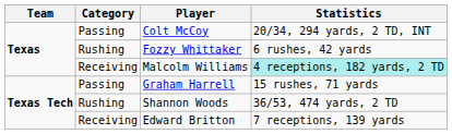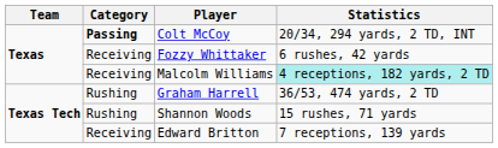Colt McCoy | Category: normal -> bold
Fozzy Whittaker | Category: Rushing -> Receiving
Graham Harrell | Category: Passing -> Rushing
Graham Harrell | Statistics: 15 rushes, 71 yards -> 36/53, 474 yards, 2 TD
Shannon Woods | Statistics: 36/53, 474 yards, 2 TD -> 15 rushes, 71 yards
